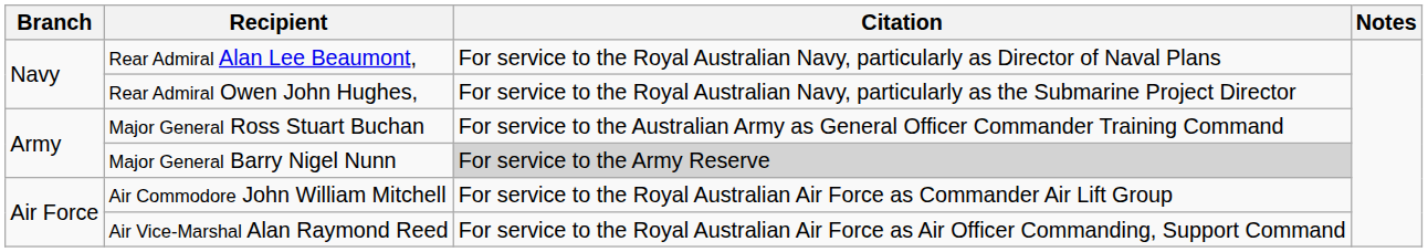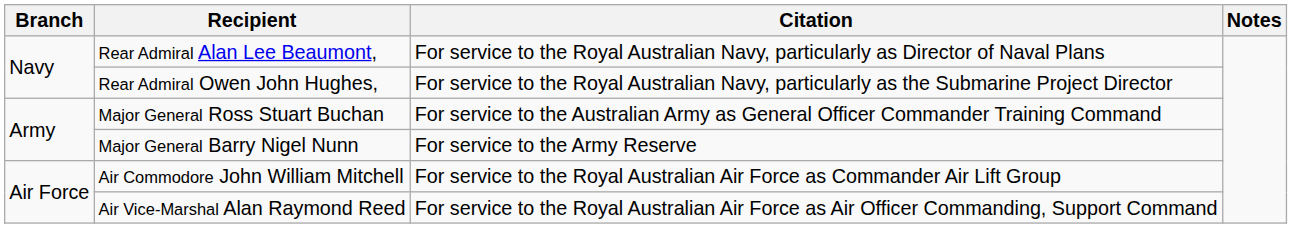Major General Barry Nigel Nunn | Citation: lightgrey background -> no background
